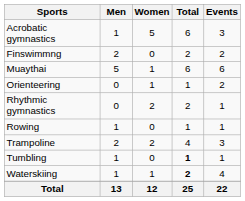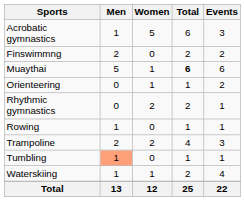Muaythai | Total: normal -> bold
Tumbling | Men: no background -> lightsalmon background
Tumbling | Total: bold -> normal
Waterskiing | Total: bold -> normal
